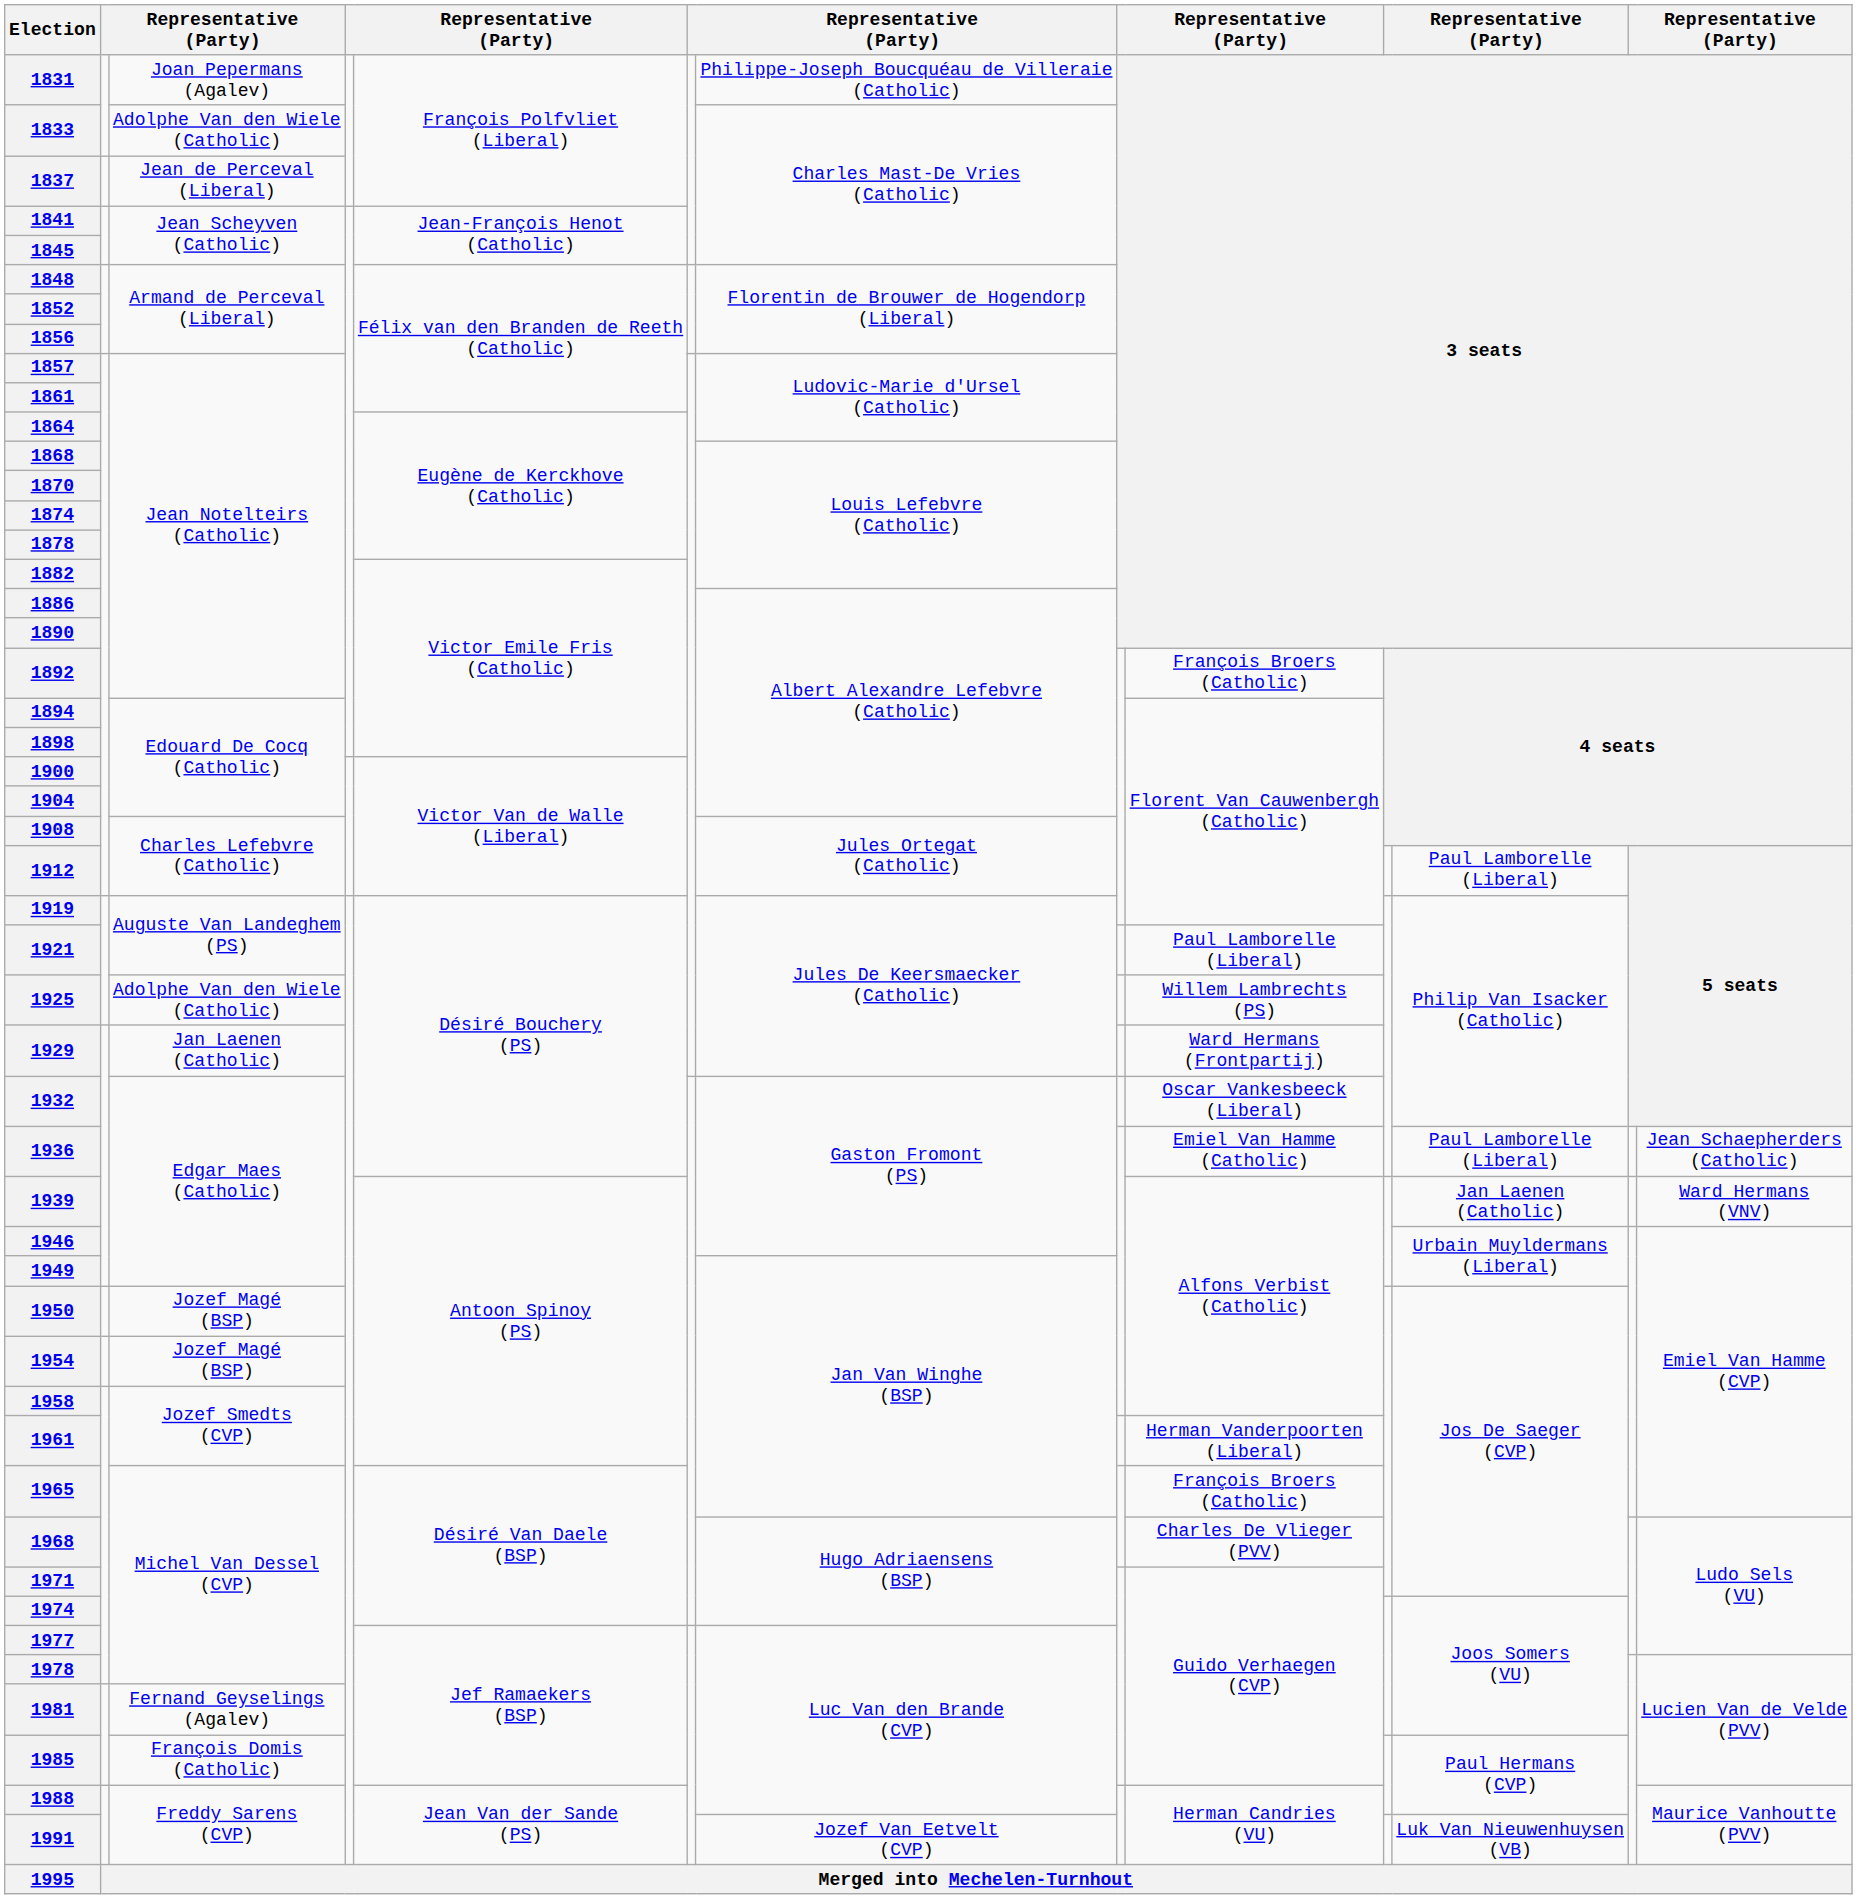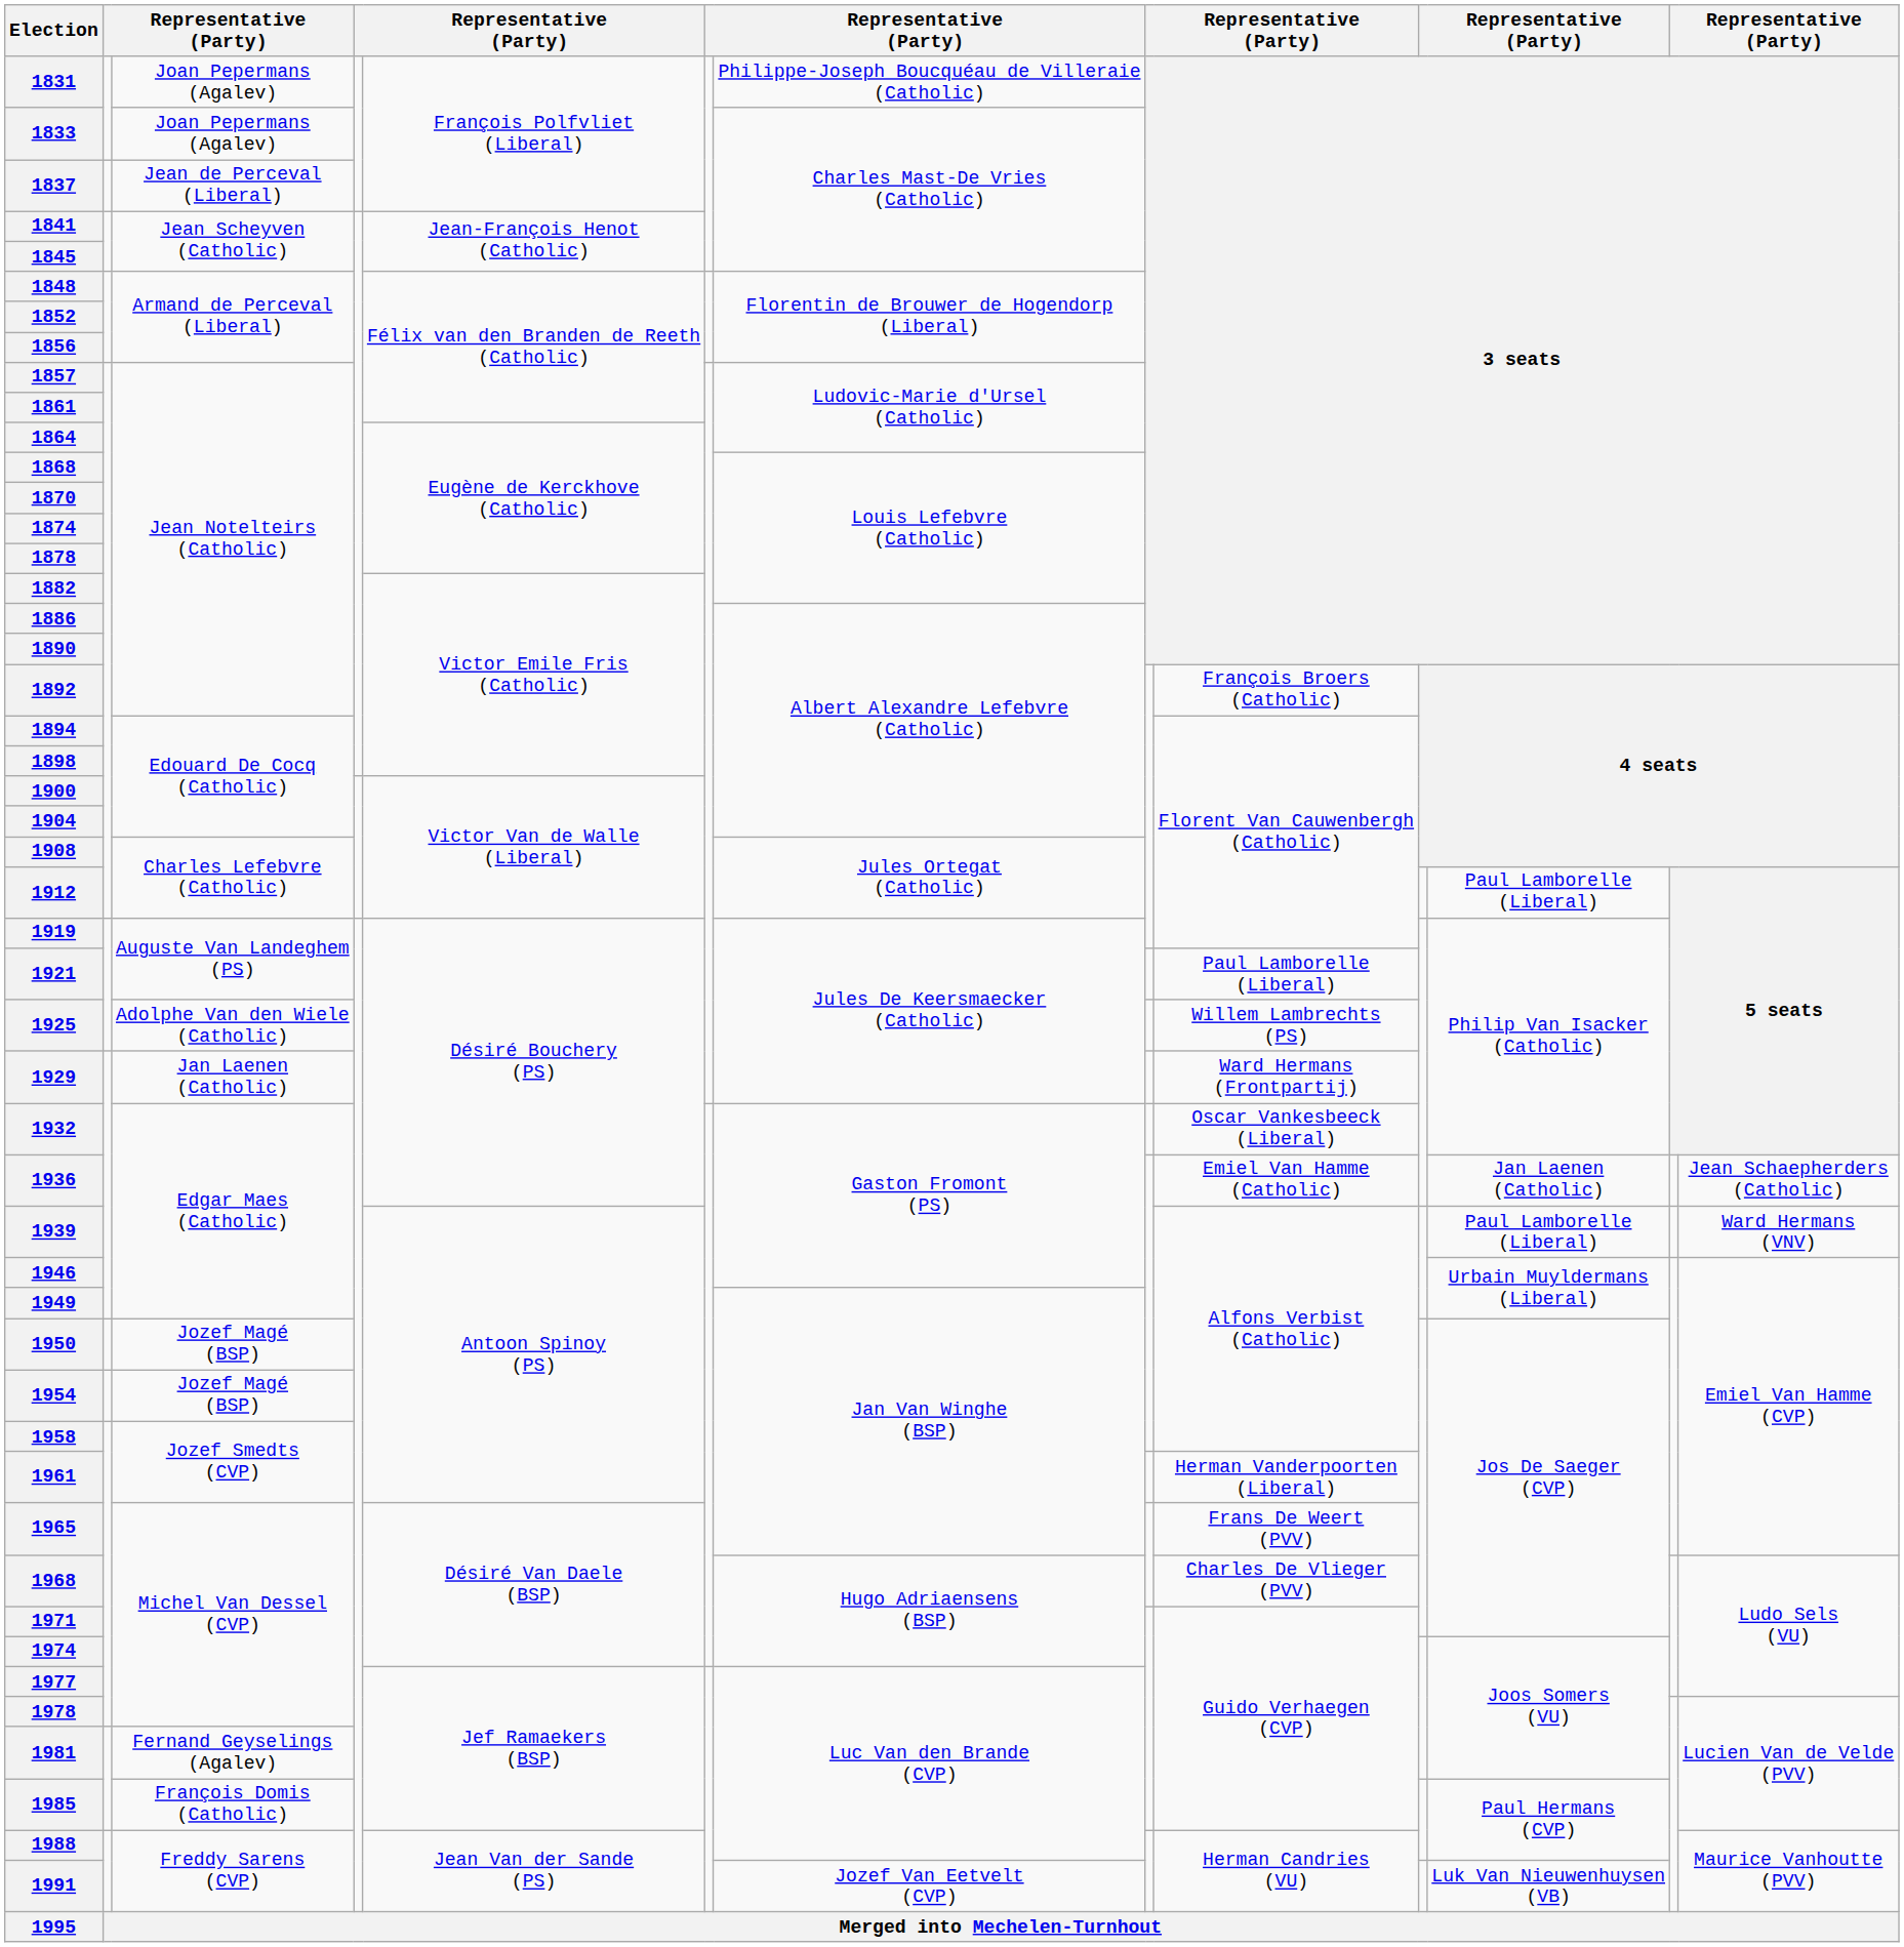1833 | column 3: Adolphe Van den Wiele (Catholic) -> Joan Pepermans (Agalev)
1936 | column 11: Paul Lamborelle (Liberal) -> Jan Laenen (Catholic)
1939 | column 11: Jan Laenen (Catholic) -> Paul Lamborelle (Liberal)
1965 | column 9: François Broers (Catholic) -> Frans De Weert (PVV)
